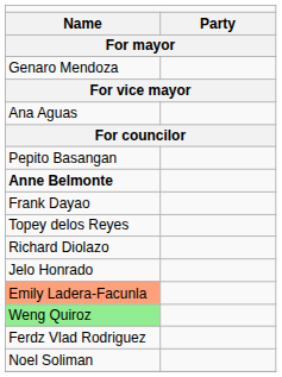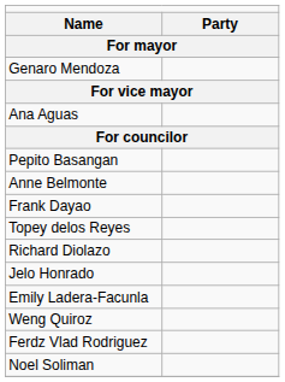Anne Belmonte | column 1: bold -> normal
Emily Ladera-Facunla | column 1: lightsalmon background -> no background
Weng Quiroz | column 1: lightgreen background -> no background
